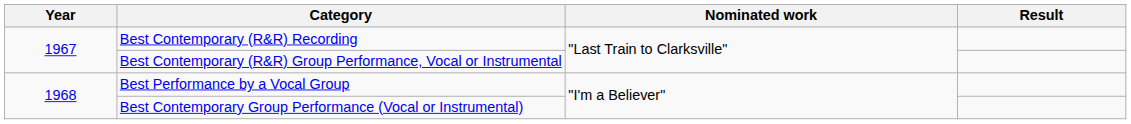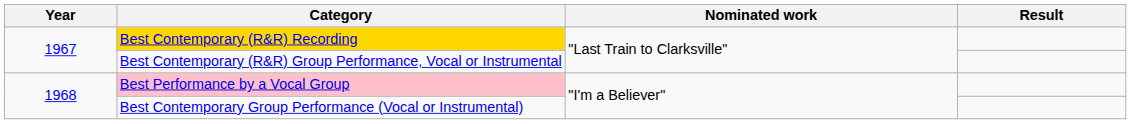Best Contemporary (R&R) Recording | Category: no background -> gold background
Best Performance by a Vocal Group | Category: no background -> pink background
